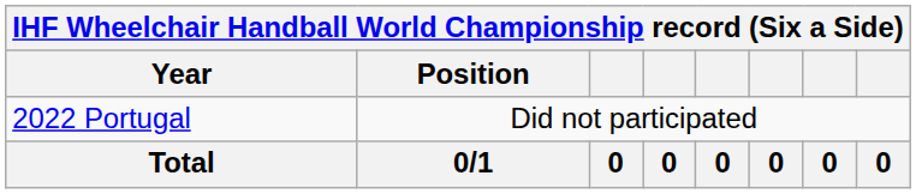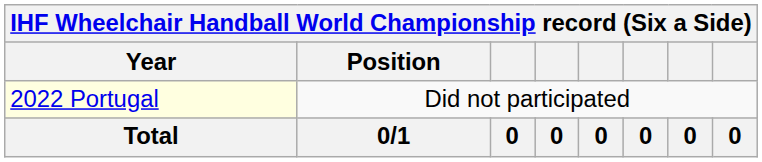2022 Portugal | Year: no background -> lightyellow background
